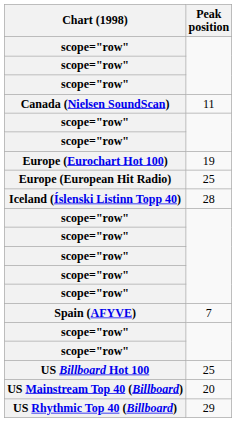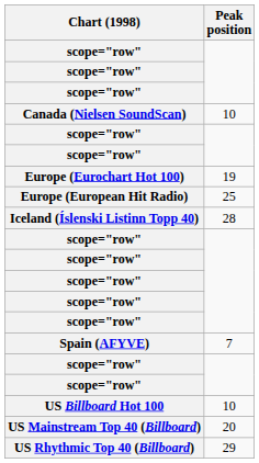Canada (Nielsen SoundScan) | Peak position: 11 -> 10
US Billboard Hot 100 | Peak position: 25 -> 10
